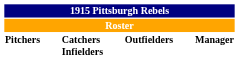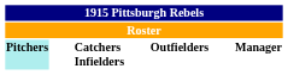Pitchers | column 1: no background -> paleturquoise background
